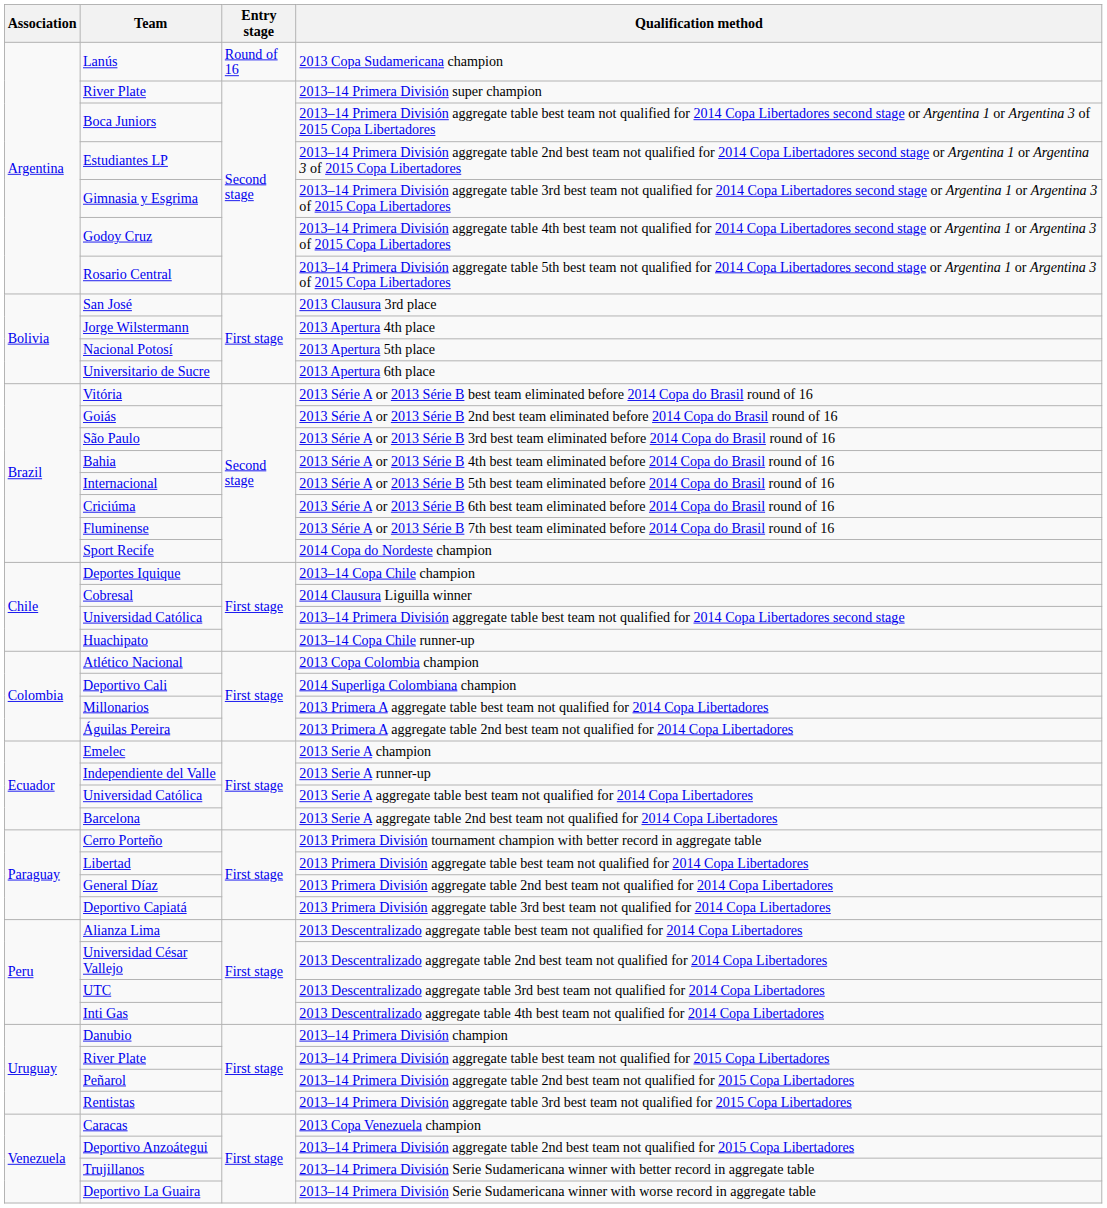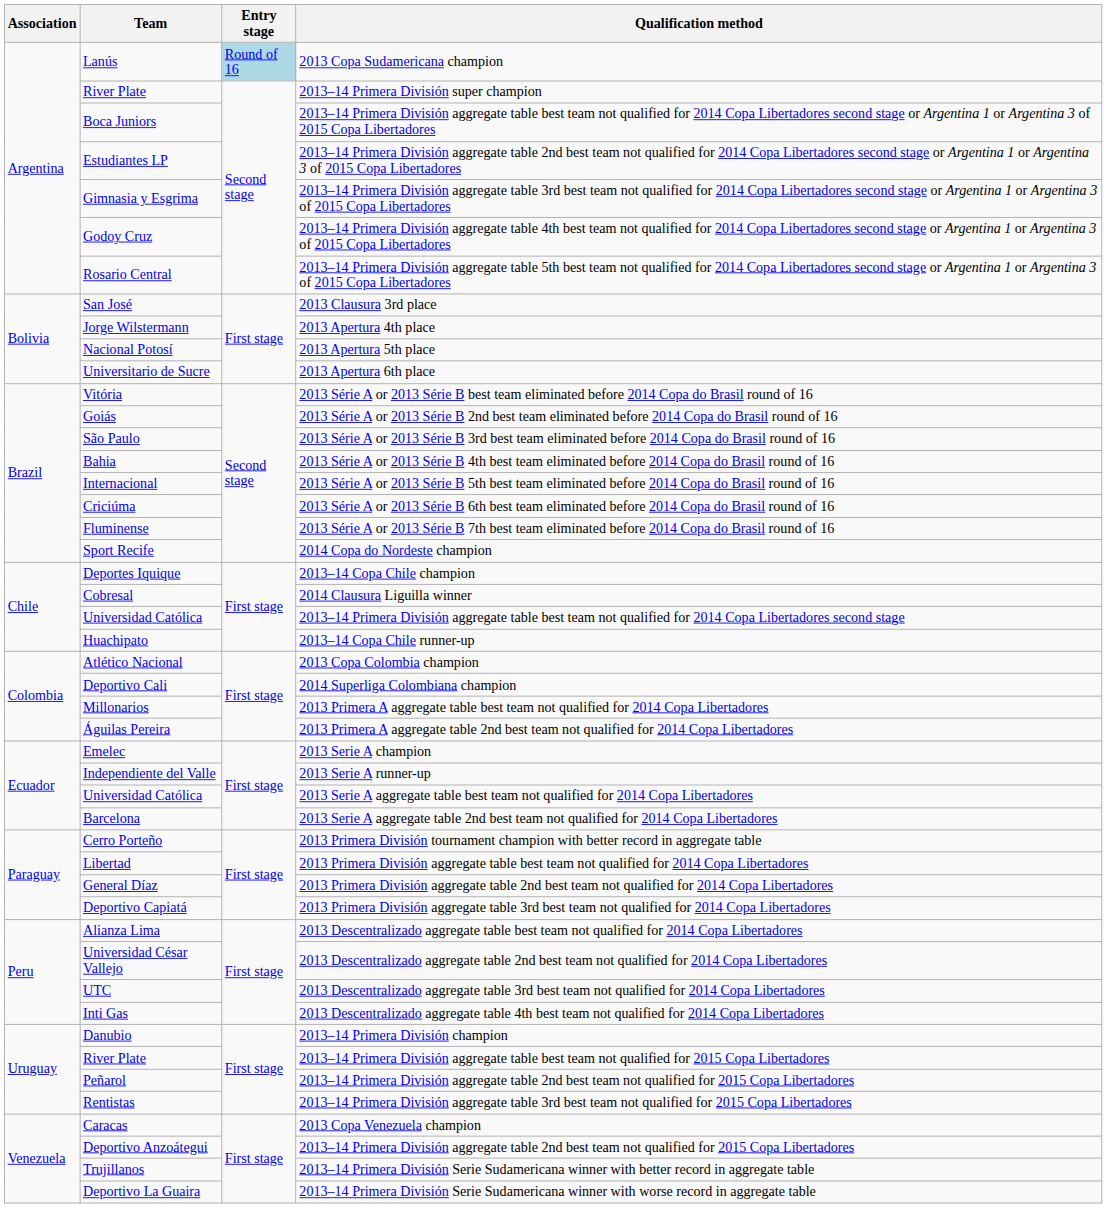2013 Copa Sudamericana champion | Entry stage: no background -> lightblue background
